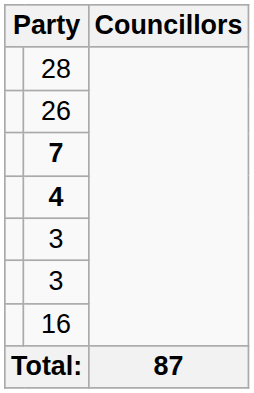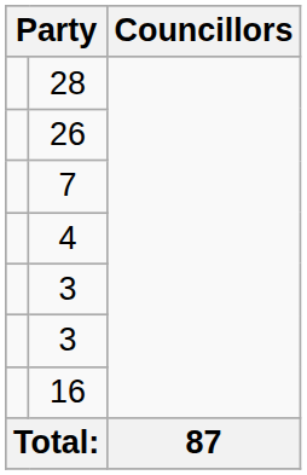7 | column 2: bold -> normal
4 | column 2: bold -> normal
